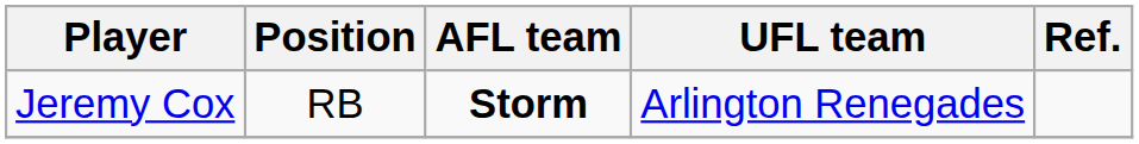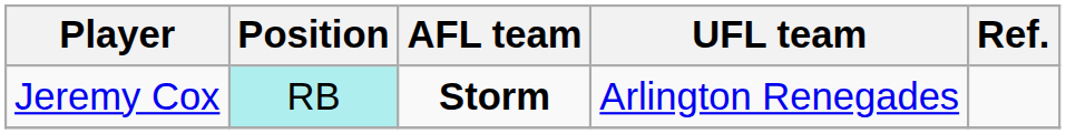Jeremy Cox | Position: no background -> paleturquoise background
